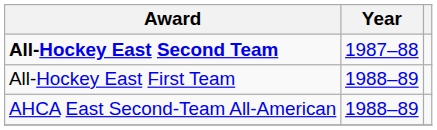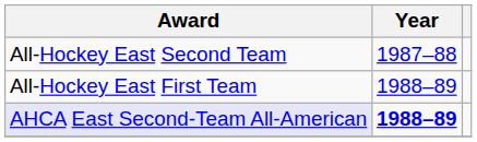row 2 | Award: bold -> normal
row 4 | Award: no background -> lavender background
row 4 | Year: normal -> bold
